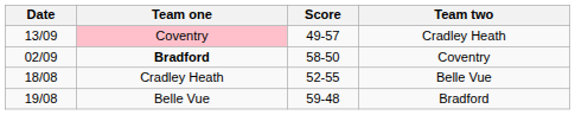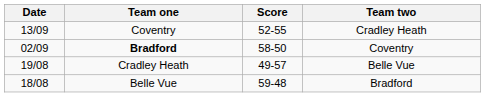row 2 | Team one: pink background -> no background
row 2 | Score: 49-57 -> 52-55
row 4 | Date: 18/08 -> 19/08
row 4 | Score: 52-55 -> 49-57
row 5 | Date: 19/08 -> 18/08
